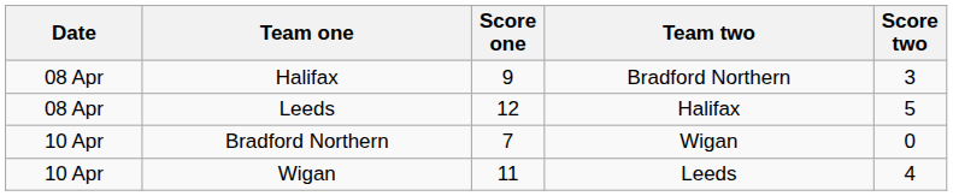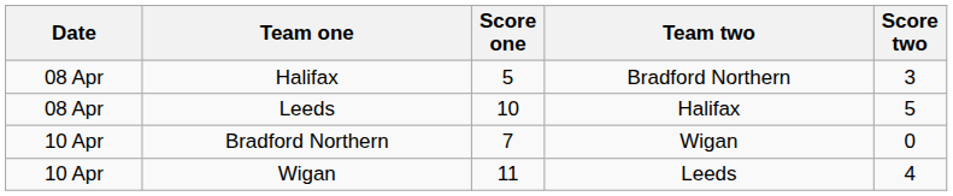row 2 | Score one: 9 -> 5
row 3 | Score one: 12 -> 10
